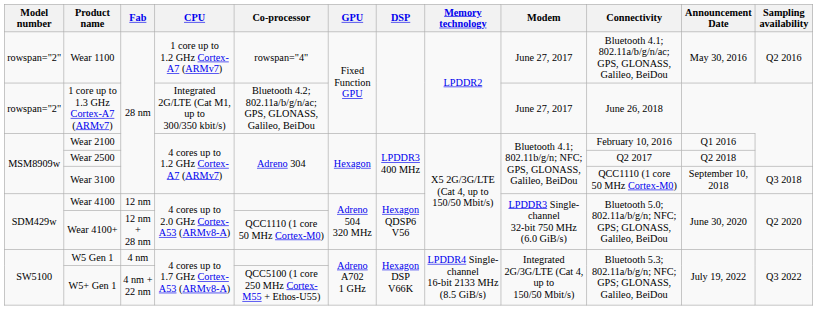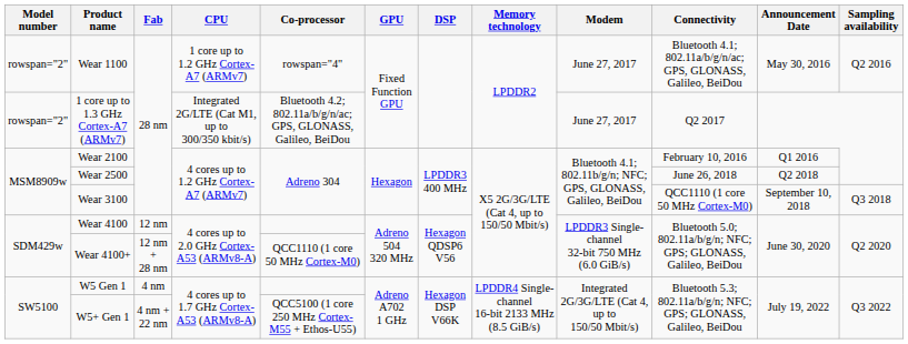1 core up to 1.3 GHz Cortex-A7 (ARMv7) | Connectivity: June 26, 2018 -> Q2 2017
Wear 2500 | Connectivity: Q2 2017 -> June 26, 2018
